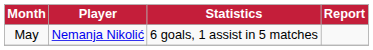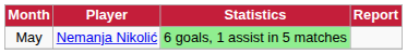May | Statistics: no background -> lightgreen background
